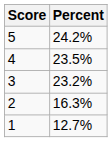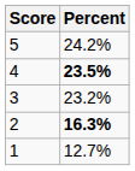4 | Percent: normal -> bold
2 | Percent: normal -> bold
